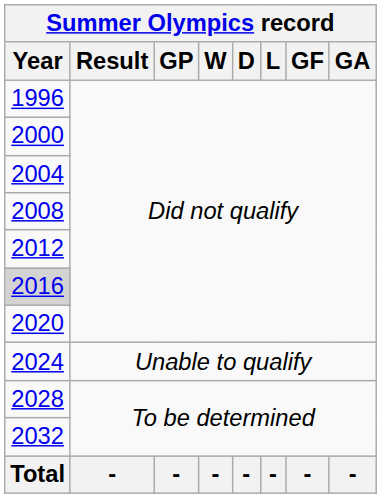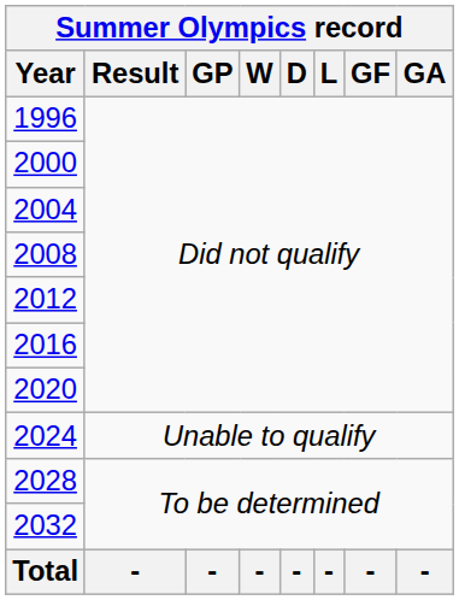2016 | Year: lightgrey background -> no background
